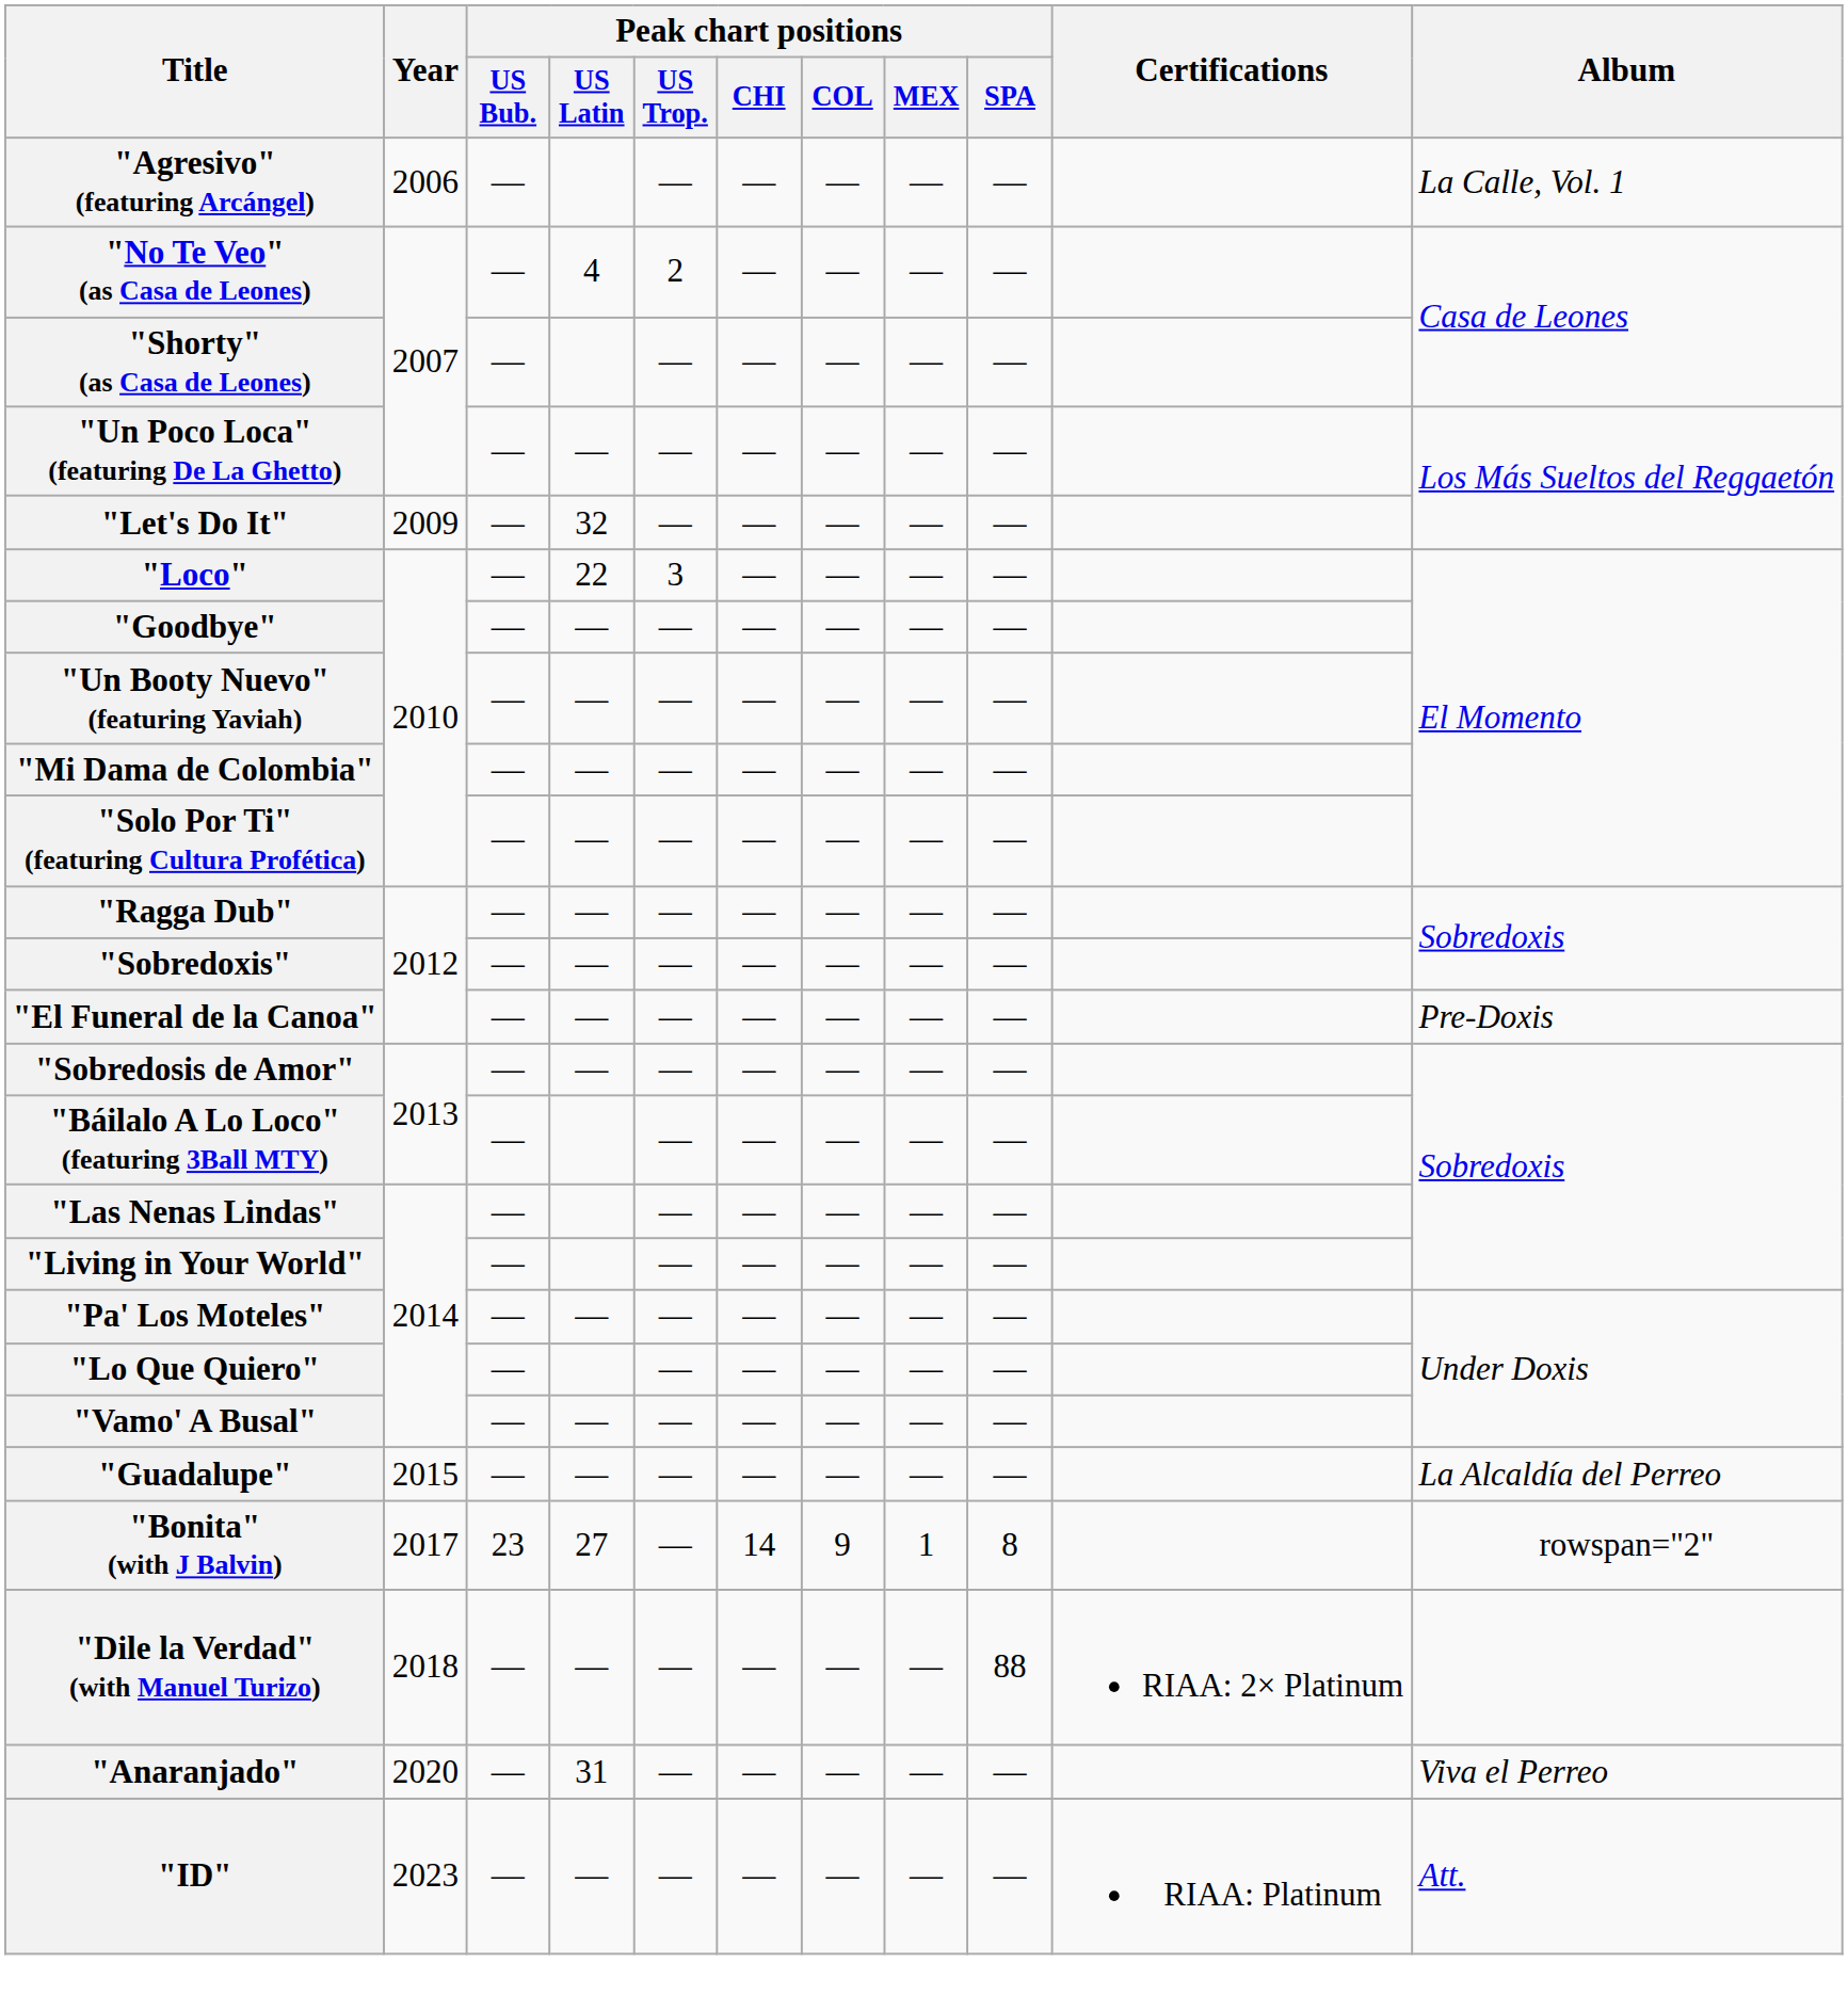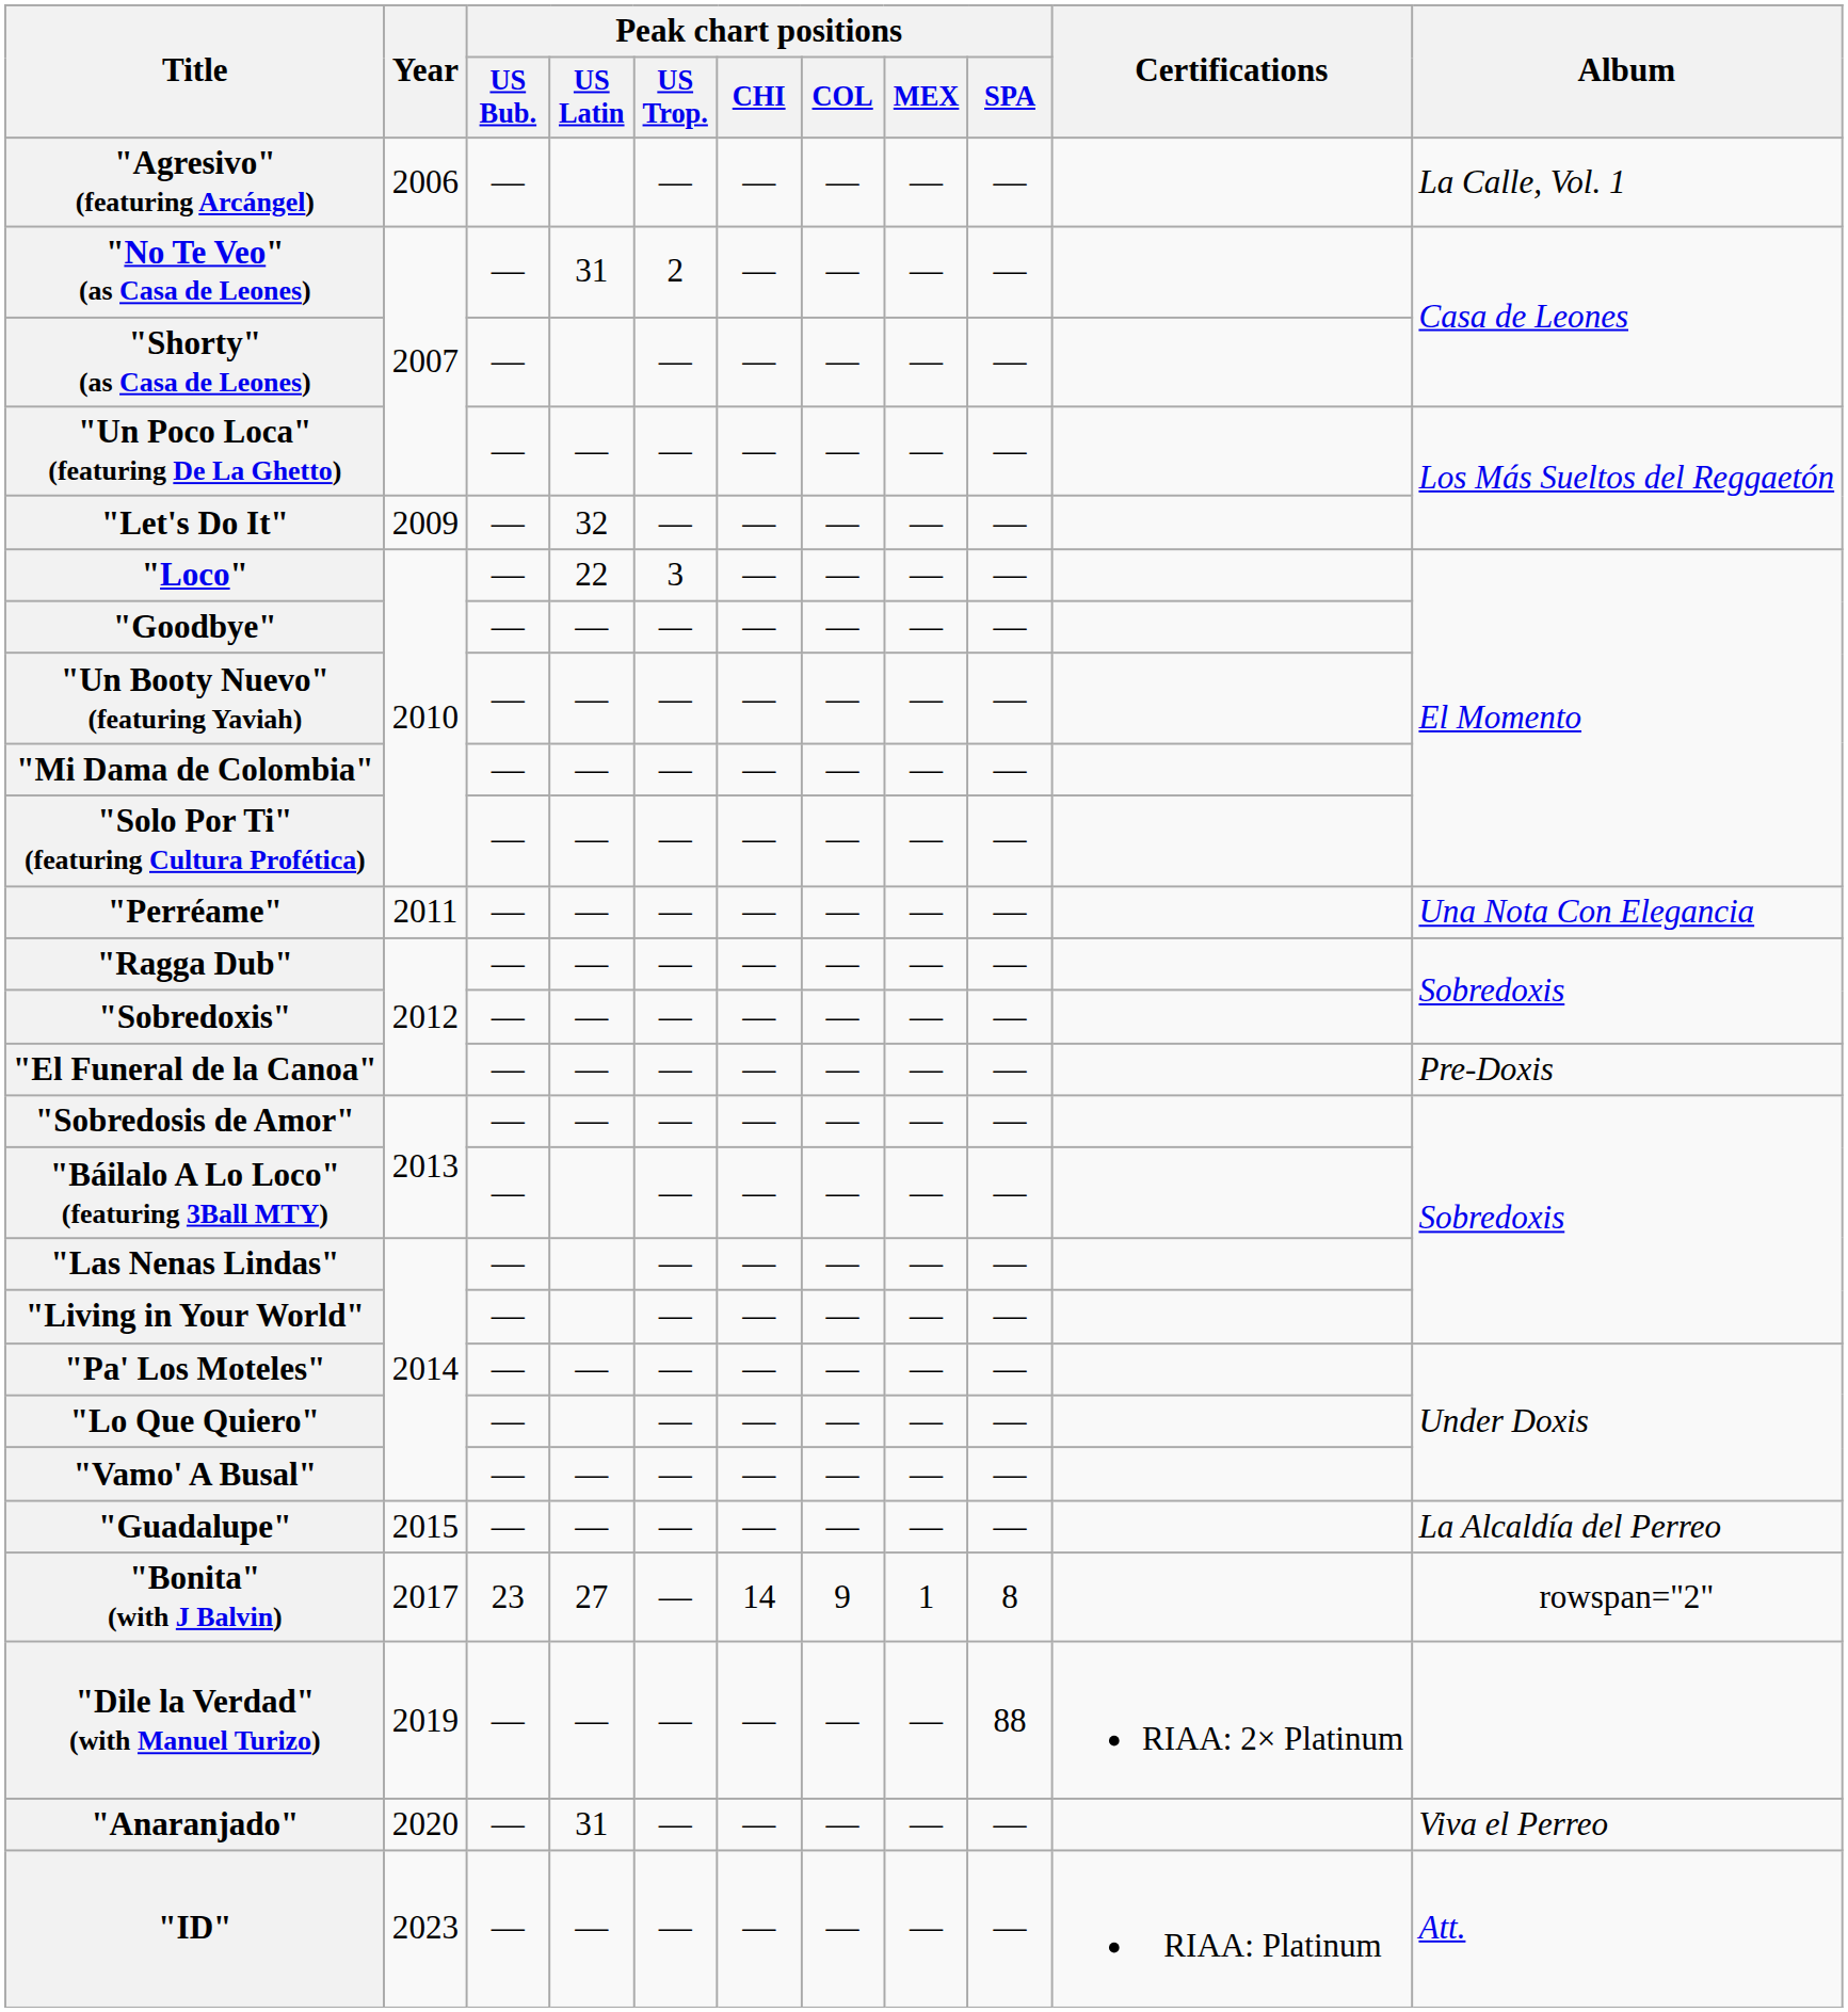"No Te Veo" (as Casa de Leones) | Peak chart positions / US Latin: 4 -> 31
+ row: "Perréame" | 2011 | — | — | — | — | — | — | — | Una Nota Con Elegancia
"Dile la Verdad" (with Manuel Turizo) | Year: 2018 -> 2019
